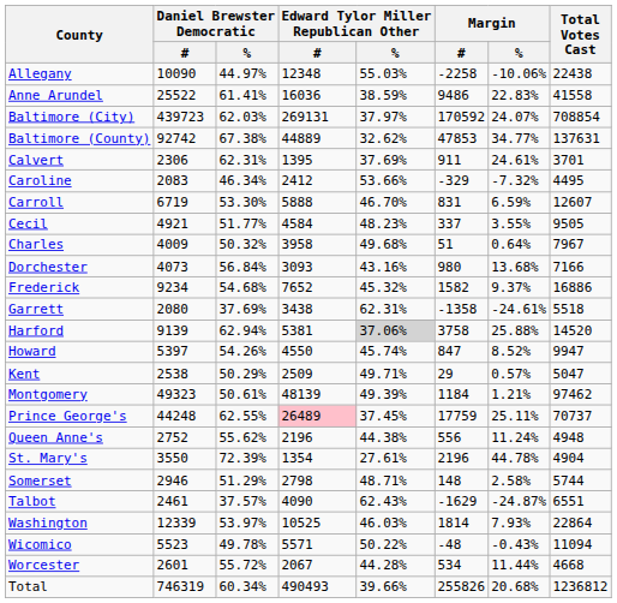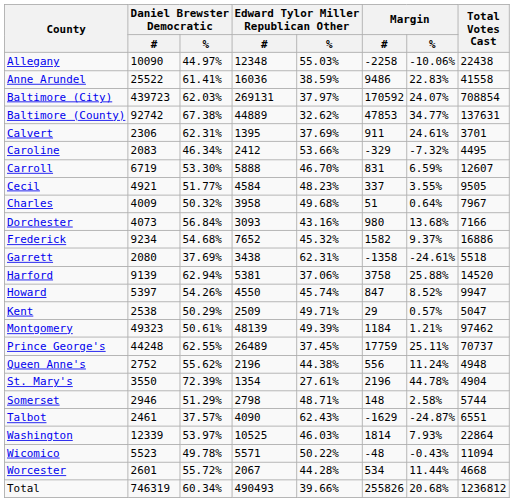Harford | Edward Tylor Miller Republican Other / %: lightgrey background -> no background
Prince George's | Edward Tylor Miller Republican Other / #: pink background -> no background
